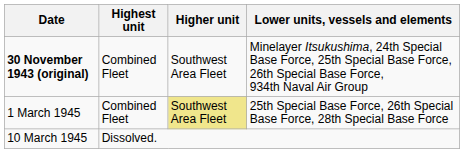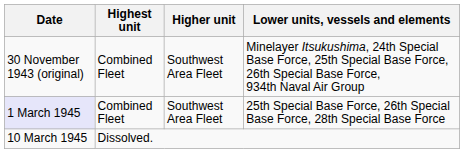30 November 1943 (original) | Date: bold -> normal
1 March 1945 | Date: no background -> lavender background
1 March 1945 | Higher unit: khaki background -> no background
